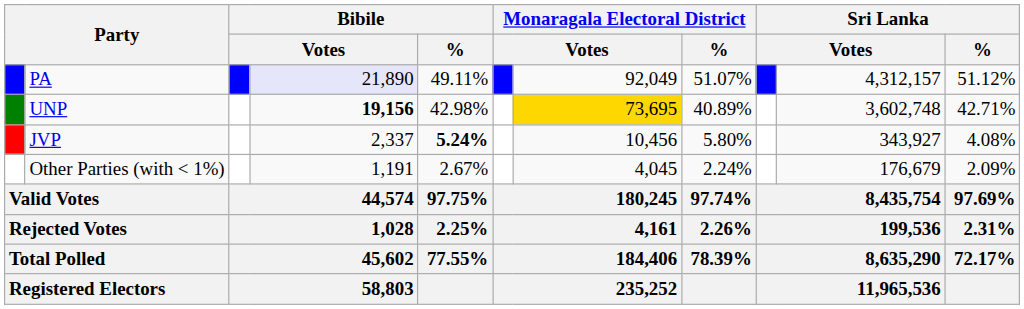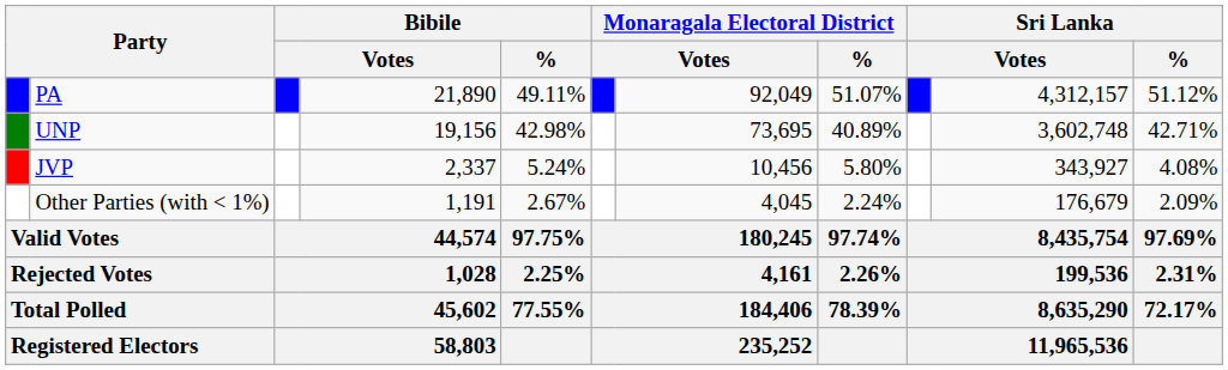PA | column 4: lavender background -> no background
UNP | column 4: bold -> normal
UNP | column 7: gold background -> no background
JVP | Bibile / %: bold -> normal
